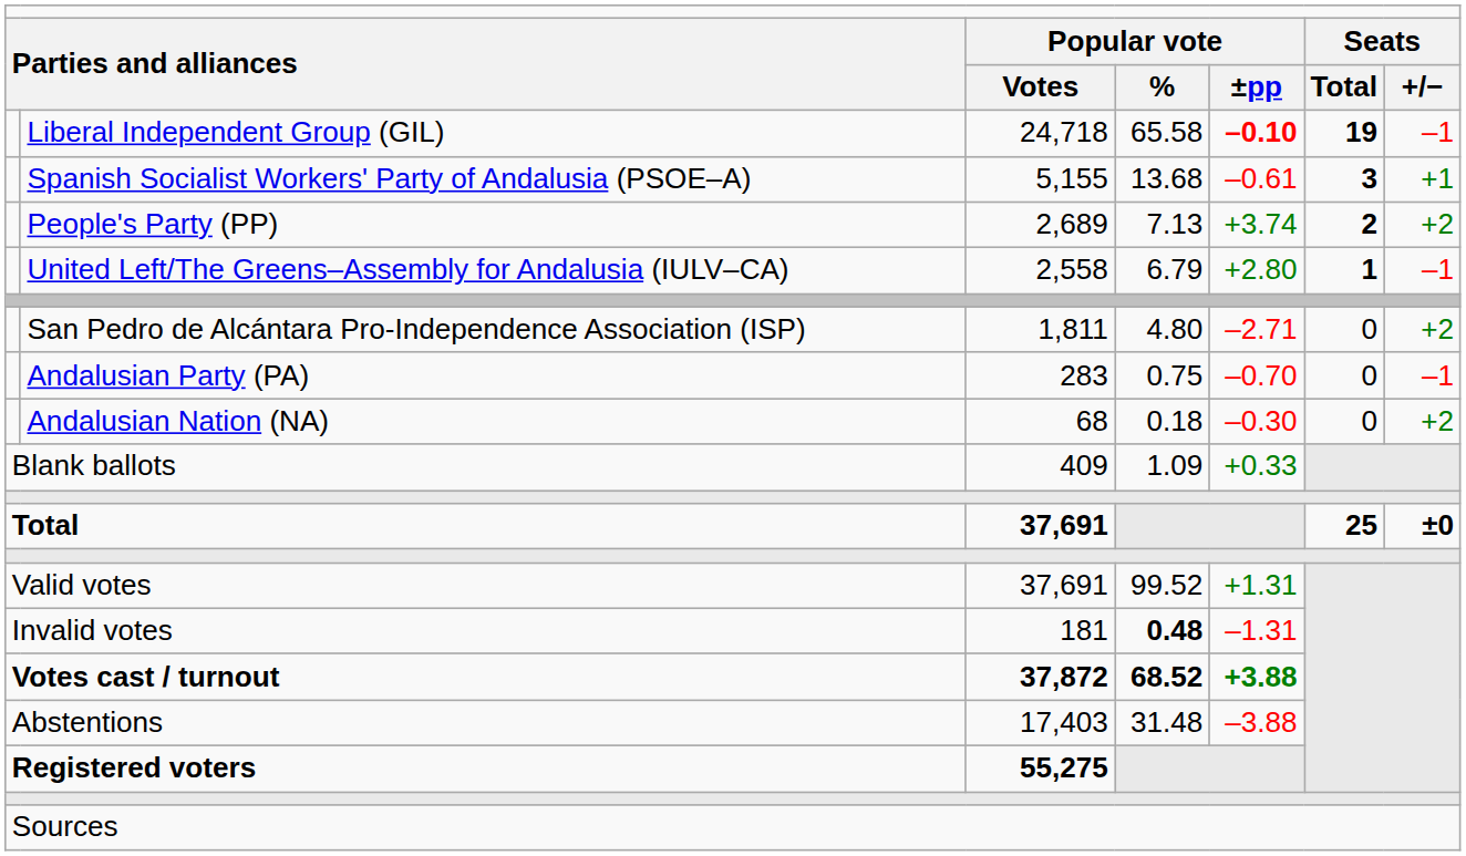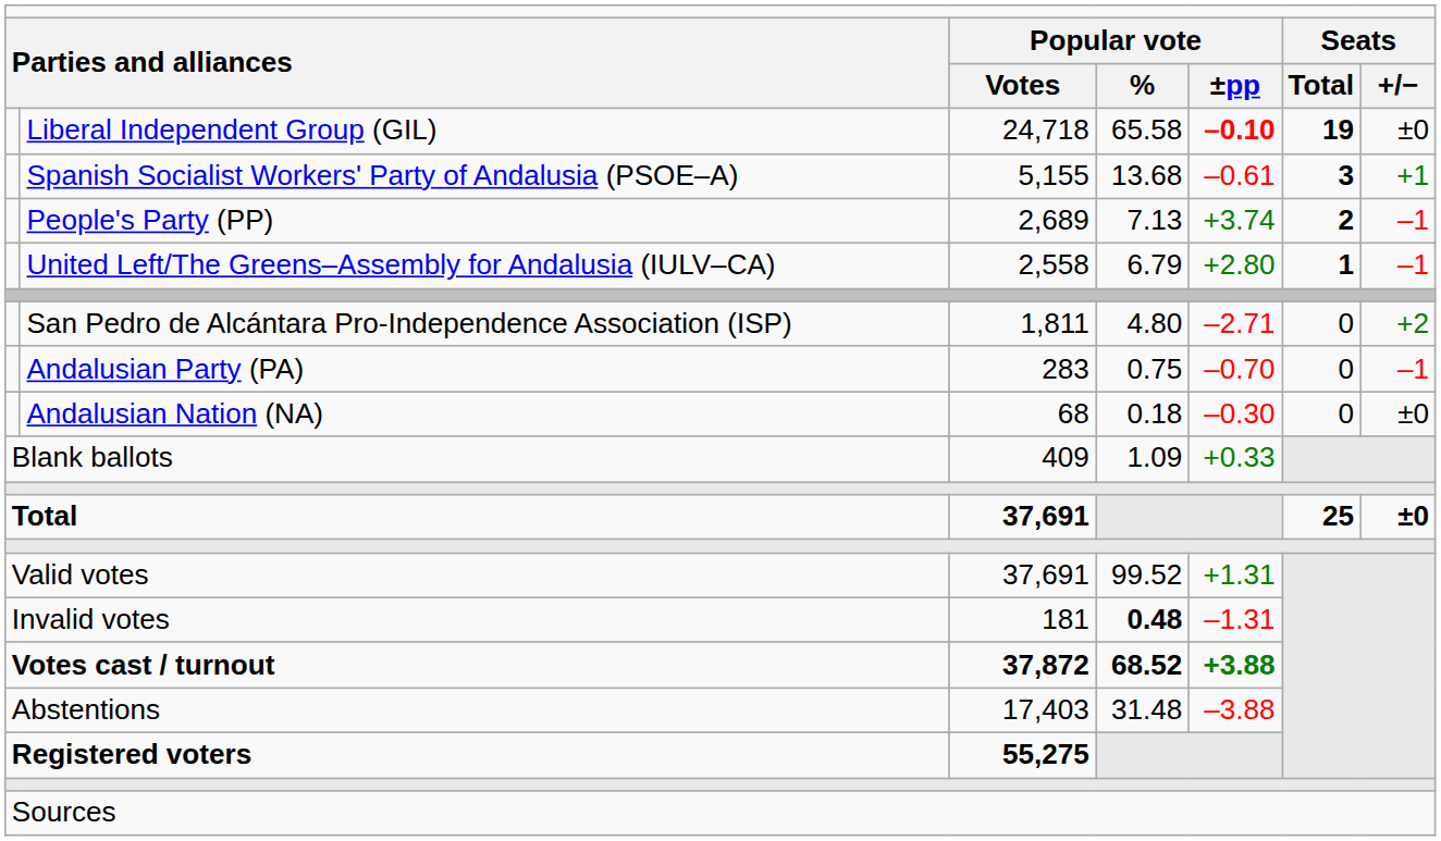Liberal Independent Group (GIL) | column 7: –1 -> ±0
People's Party (PP) | column 7: +2 -> –1
Andalusian Nation (NA) | column 7: +2 -> ±0
